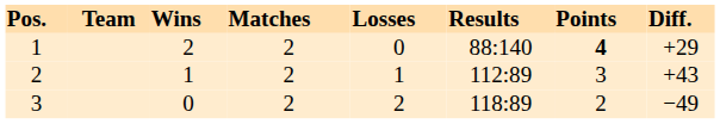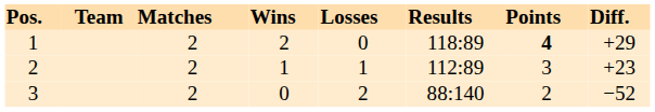columns swapped: Matches <-> Wins
row 2 | Results: 88:140 -> 118:89
row 3 | Diff.: +43 -> +23
row 4 | Results: 118:89 -> 88:140
row 4 | Diff.: −49 -> −52
